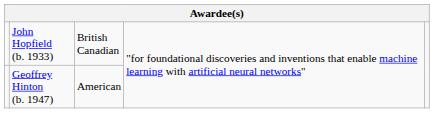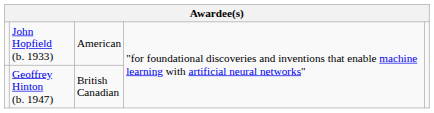John Hopfield (b. 1933) | column 3: British Canadian -> American
Geoffrey Hinton (b. 1947) | column 3: American -> British Canadian
